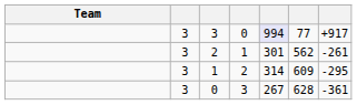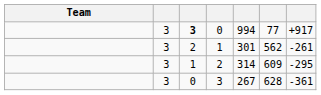row 2 | column 3: normal -> bold
row 2 | column 5: lavender background -> no background
